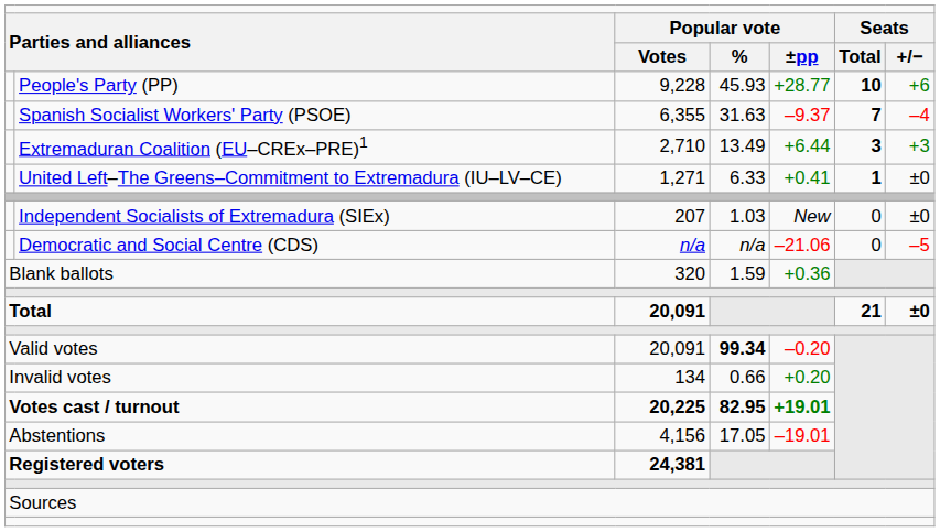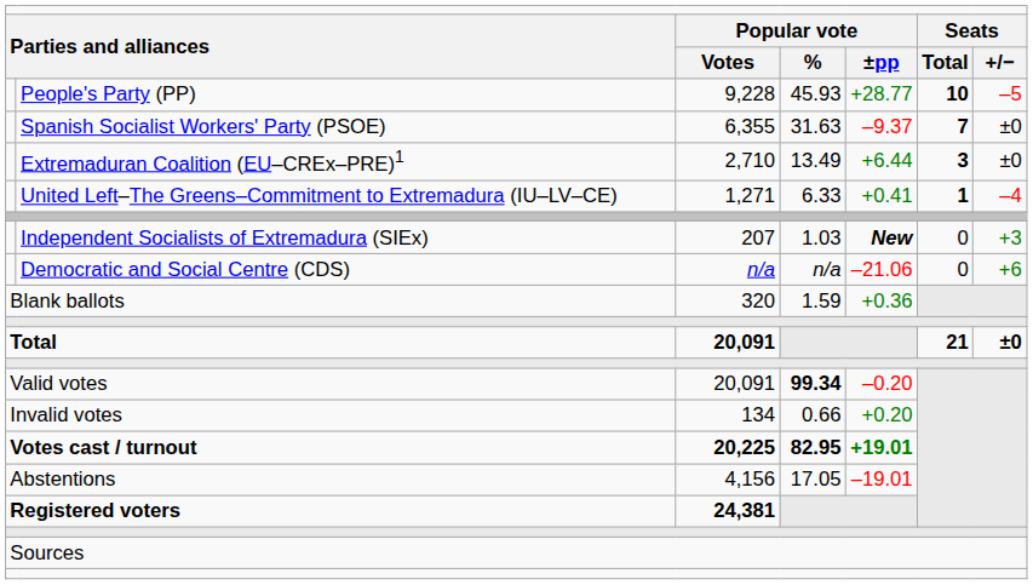People's Party (PP) | column 7: +6 -> –5
Spanish Socialist Workers' Party (PSOE) | column 7: –4 -> ±0
Extremaduran Coalition (EU–CREx–PRE)1 | column 7: +3 -> ±0
United Left–The Greens–Commitment to Extremadura (IU–LV–CE) | column 7: ±0 -> –4
Independent Socialists of Extremadura (SIEx) | column 5: normal -> bold
Independent Socialists of Extremadura (SIEx) | column 7: ±0 -> +3
Democratic and Social Centre (CDS) | column 7: –5 -> +6
